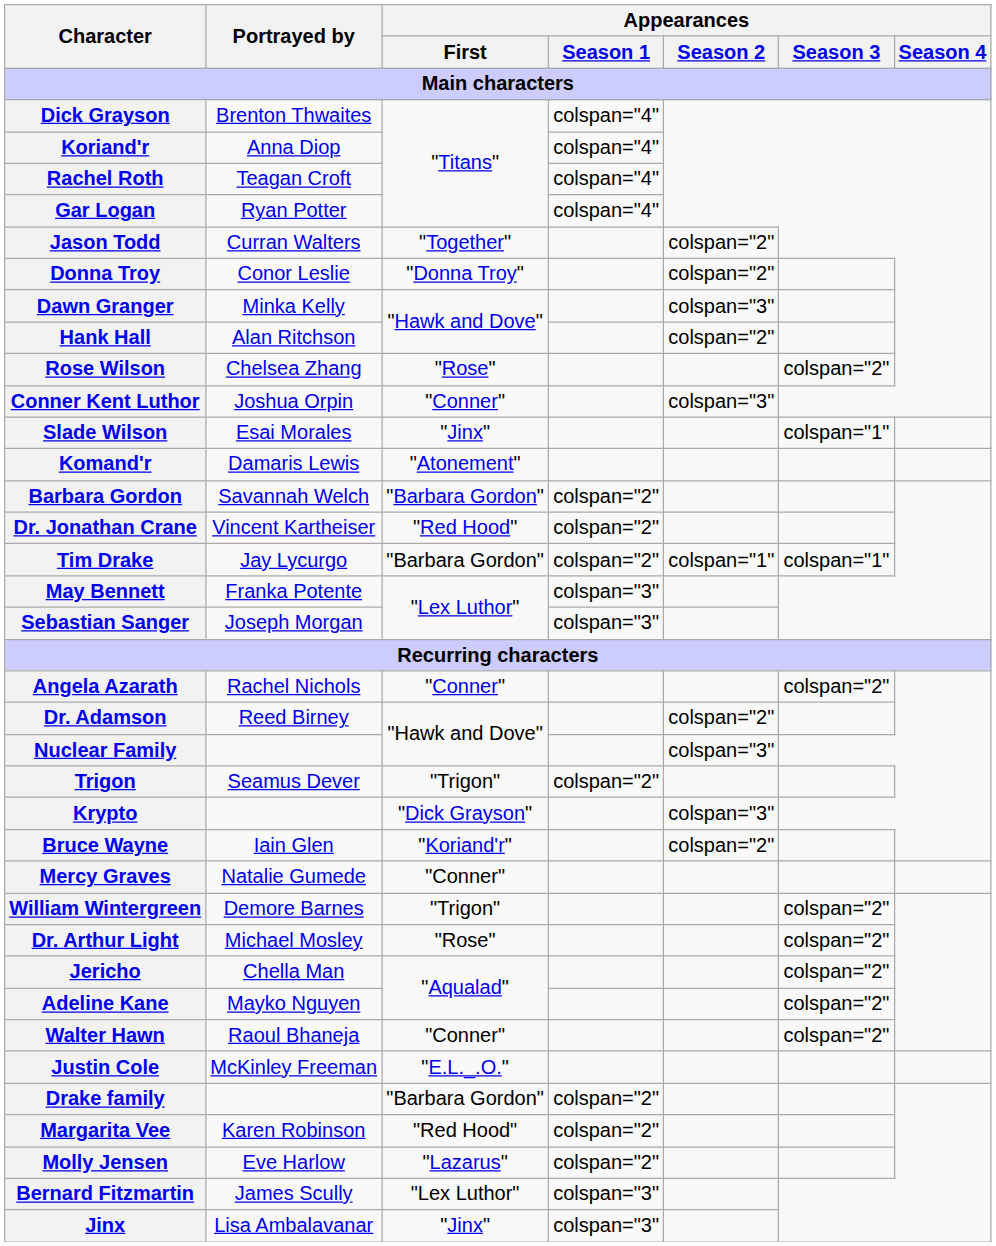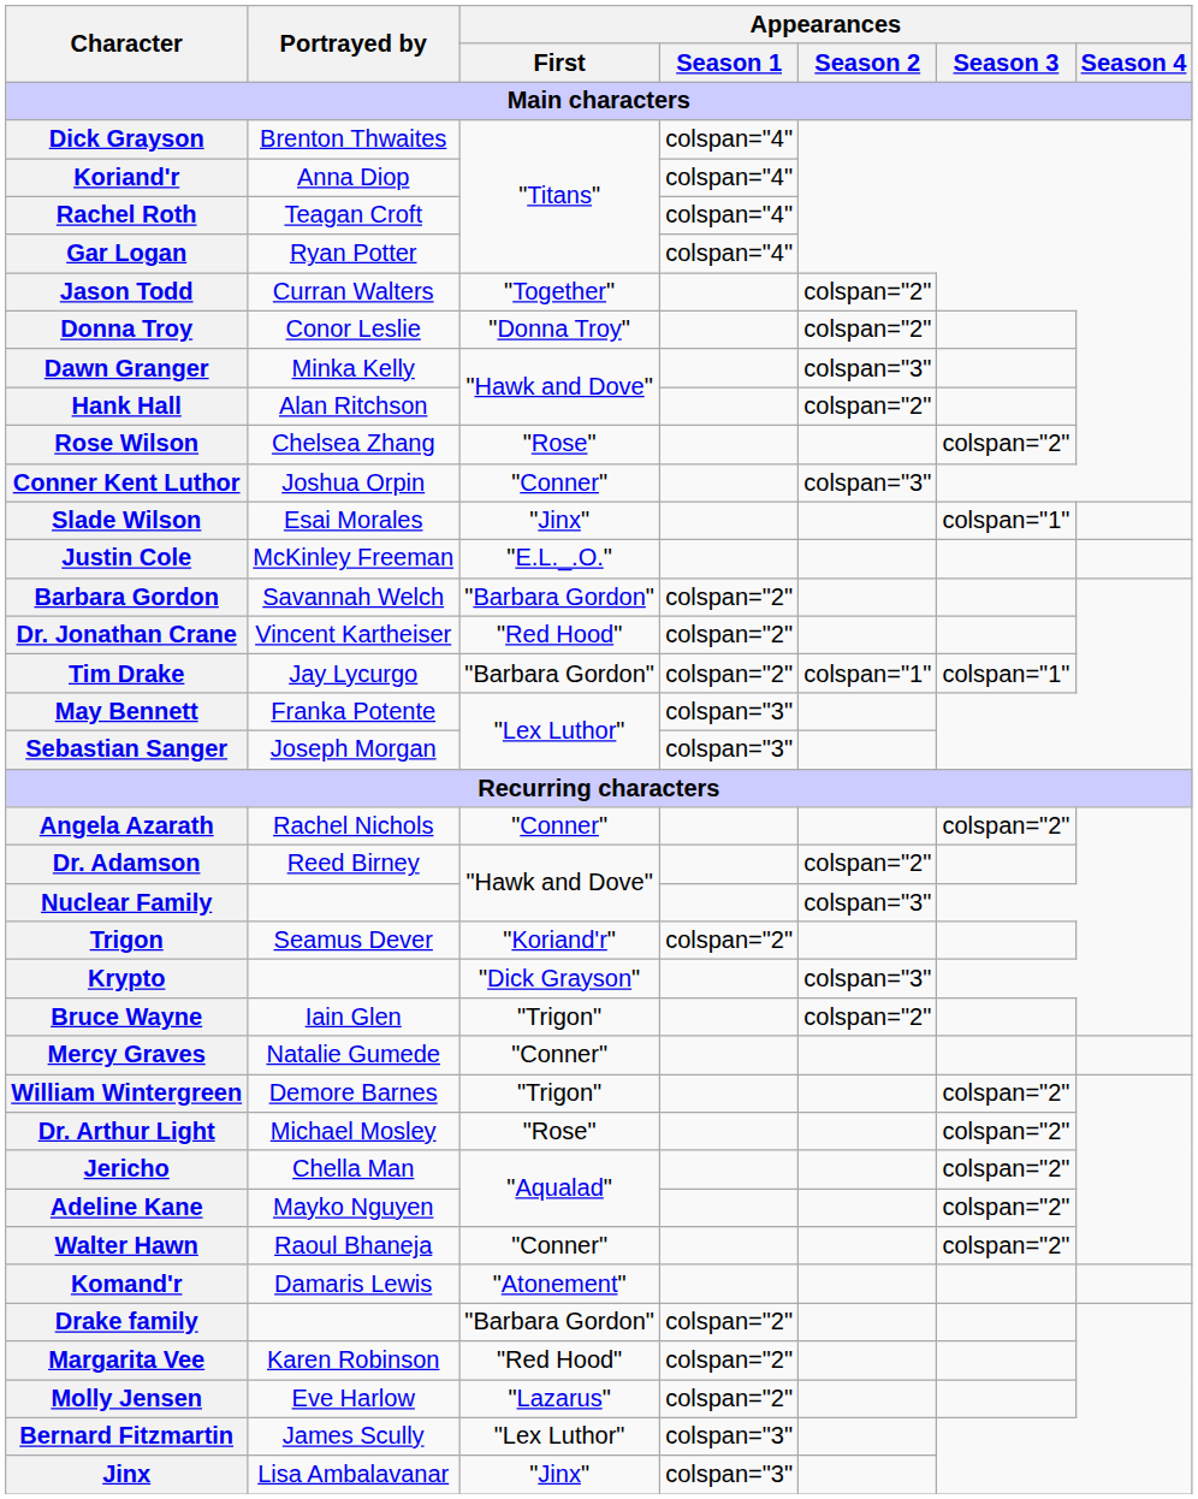rows swapped: Komand'r <-> Justin Cole
Trigon | Appearances / First: "Trigon" -> "Koriand'r"
Bruce Wayne | Appearances / First: "Koriand'r" -> "Trigon"
